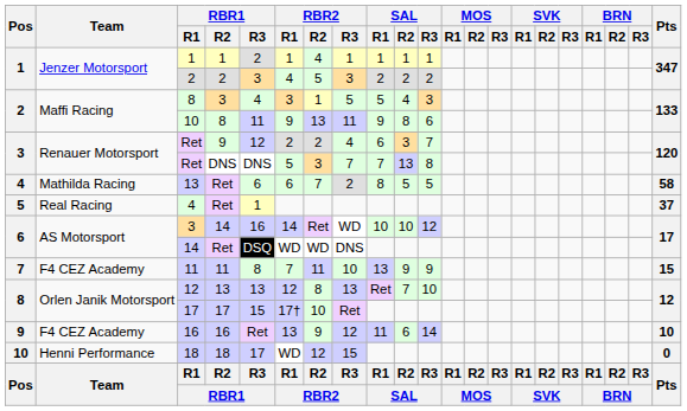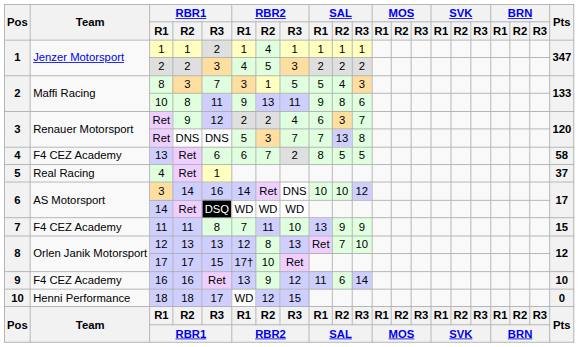row 5 | RBR1 / R3: 4 -> 7
row 9 | Team: Mathilda Racing -> F4 CEZ Academy
row 11 | RBR2 / R3: WD -> DNS
row 12 | RBR2 / R3: DNS -> WD
